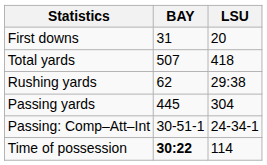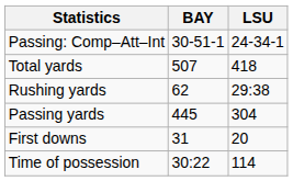rows swapped: First downs <-> Passing: Comp–Att–Int
Time of possession | BAY: bold -> normal
